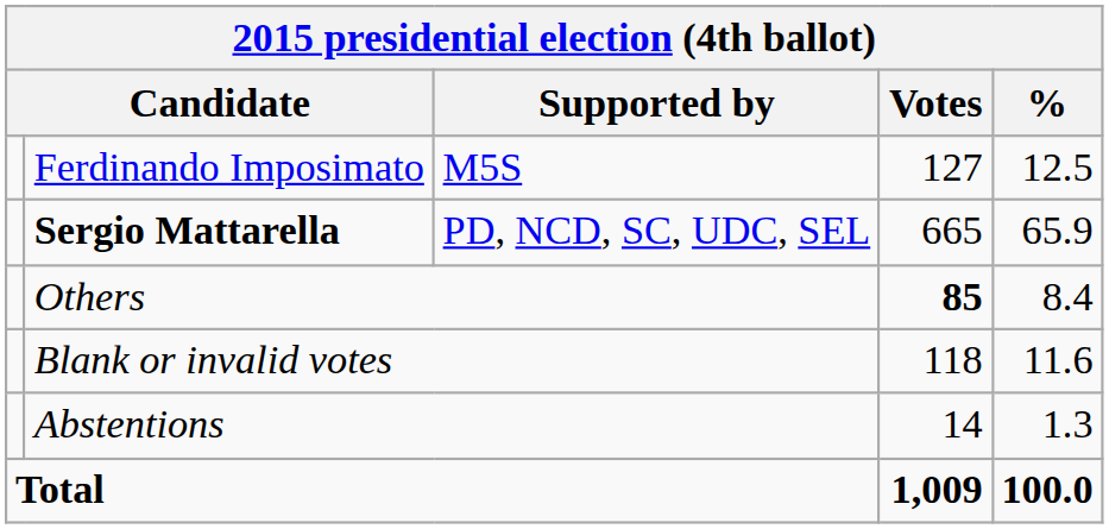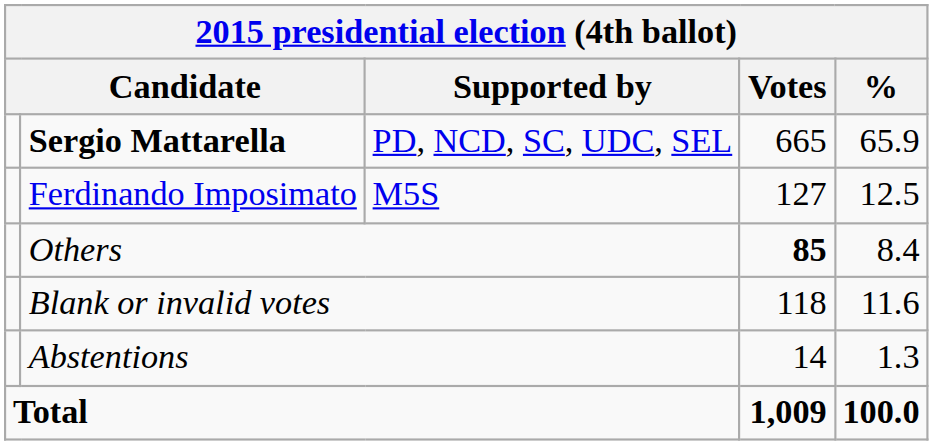rows swapped: Sergio Mattarella <-> Ferdinando Imposimato
